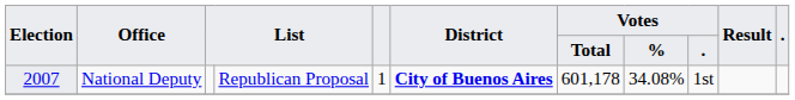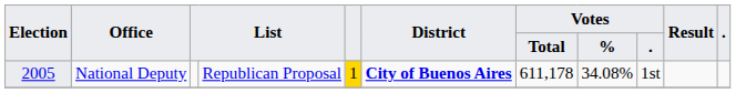National Deputy | Election: 2007 -> 2005
National Deputy | column 5: no background -> gold background
National Deputy | Votes / Total: 601,178 -> 611,178
